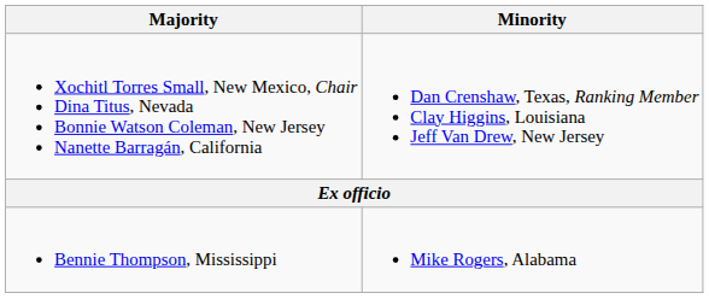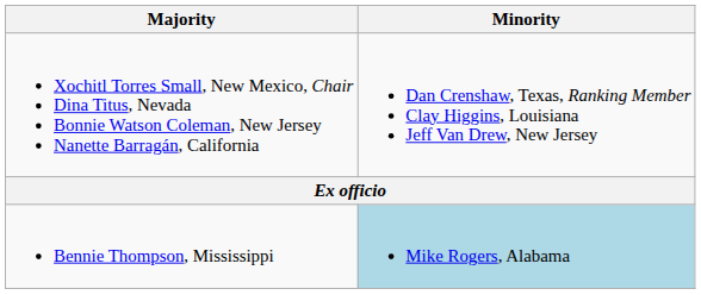Bennie Thompson, Mississippi | Minority: no background -> lightblue background
